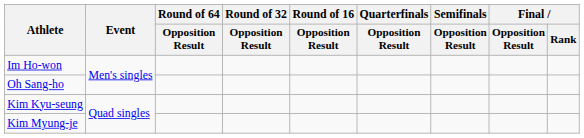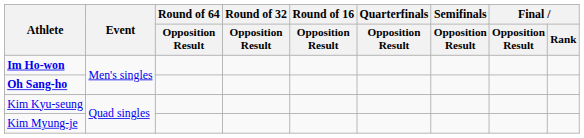Im Ho-won | Athlete: normal -> bold
Oh Sang-ho | Athlete: normal -> bold
